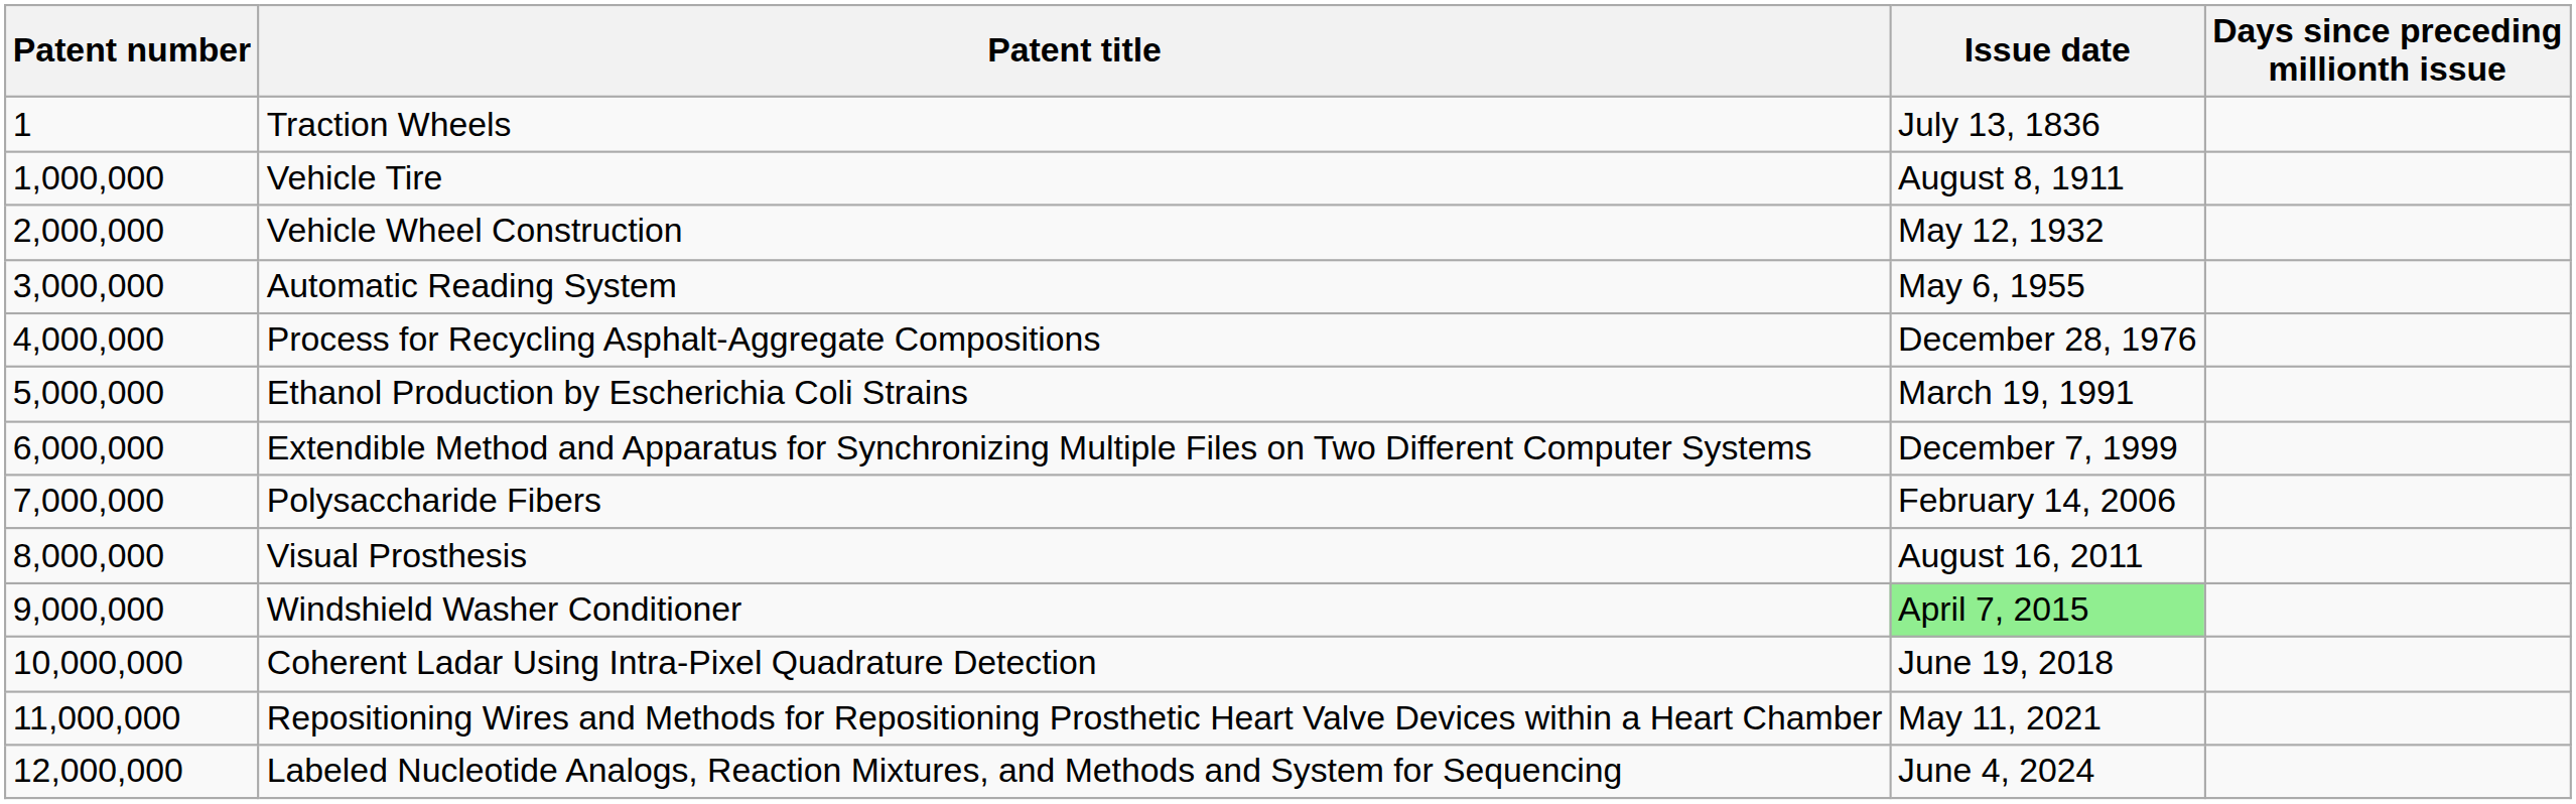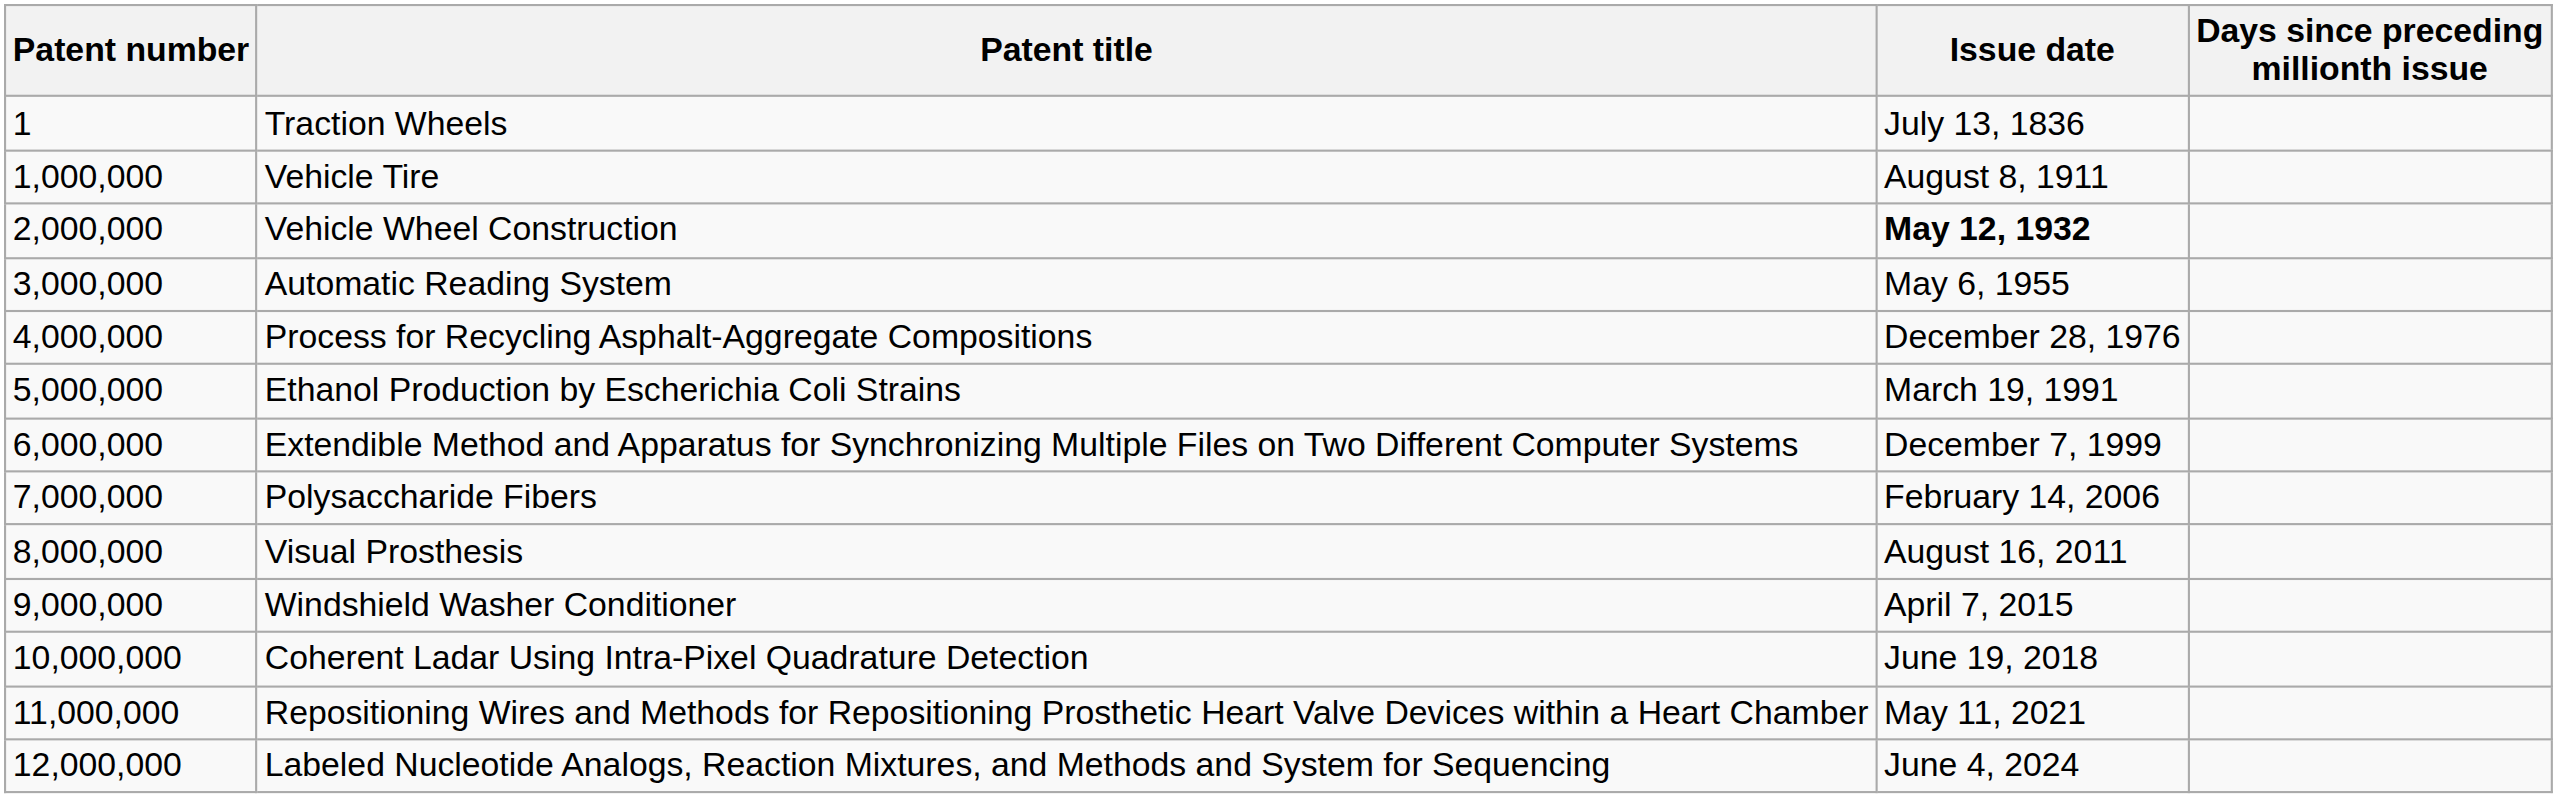Vehicle Wheel Construction | Issue date: normal -> bold
Windshield Washer Conditioner | Issue date: lightgreen background -> no background
